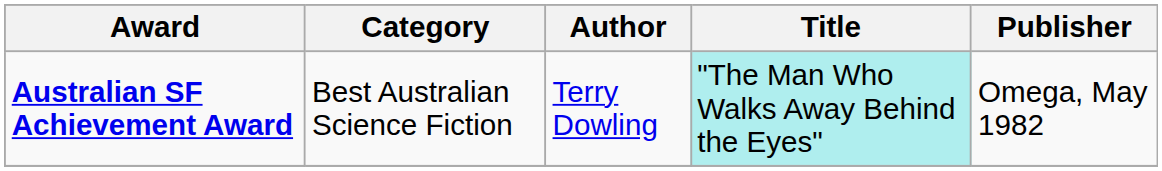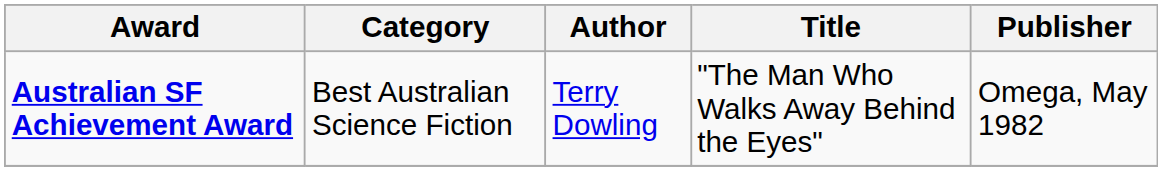Australian SF Achievement Award | Title: paleturquoise background -> no background
